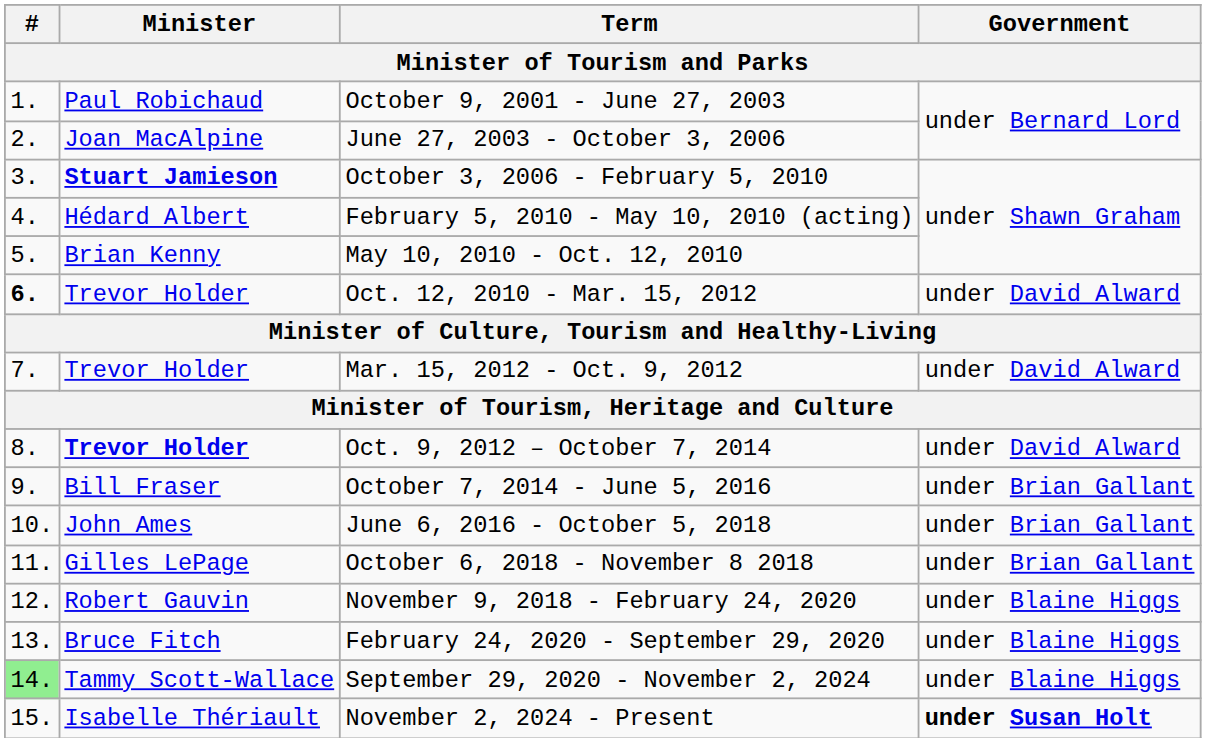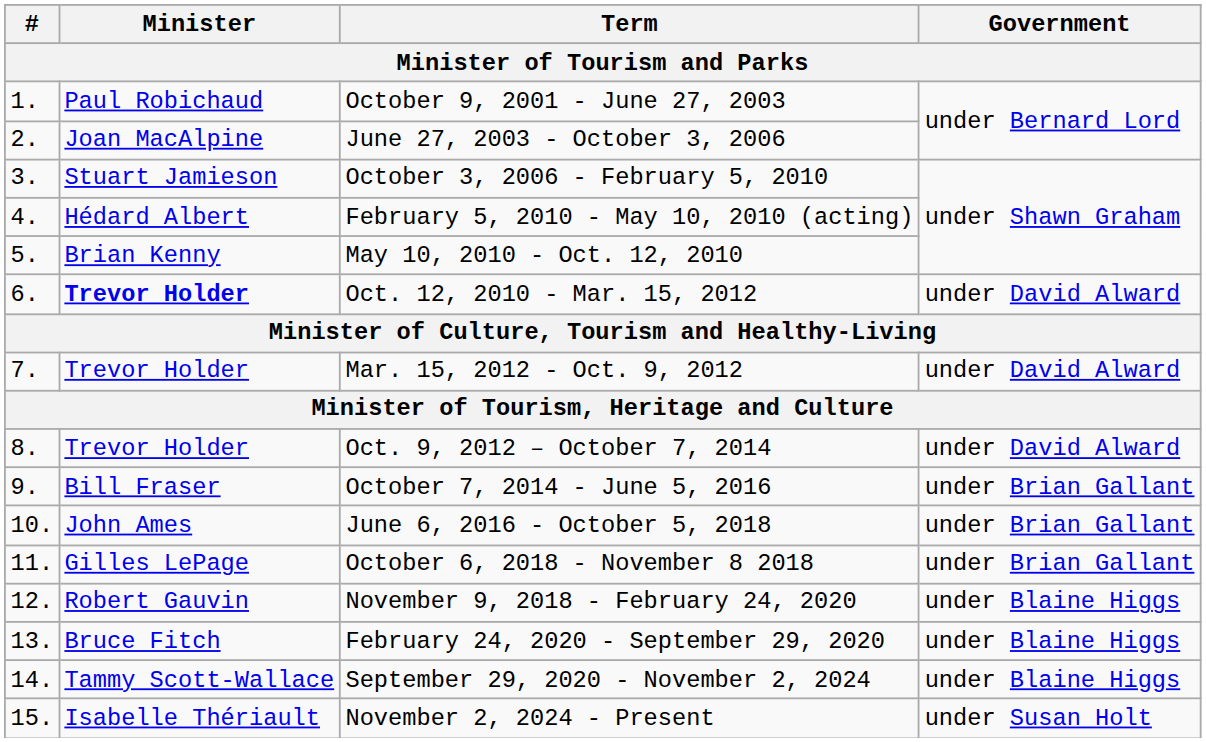October 3, 2006 - February 5, 2010 | Minister: bold -> normal
Oct. 12, 2010 - Mar. 15, 2012 | #: bold -> normal
Oct. 12, 2010 - Mar. 15, 2012 | Minister: normal -> bold
Oct. 9, 2012 – October 7, 2014 | Minister: bold -> normal
September 29, 2020 - November 2, 2024 | #: lightgreen background -> no background
November 2, 2024 - Present | Government: bold -> normal
